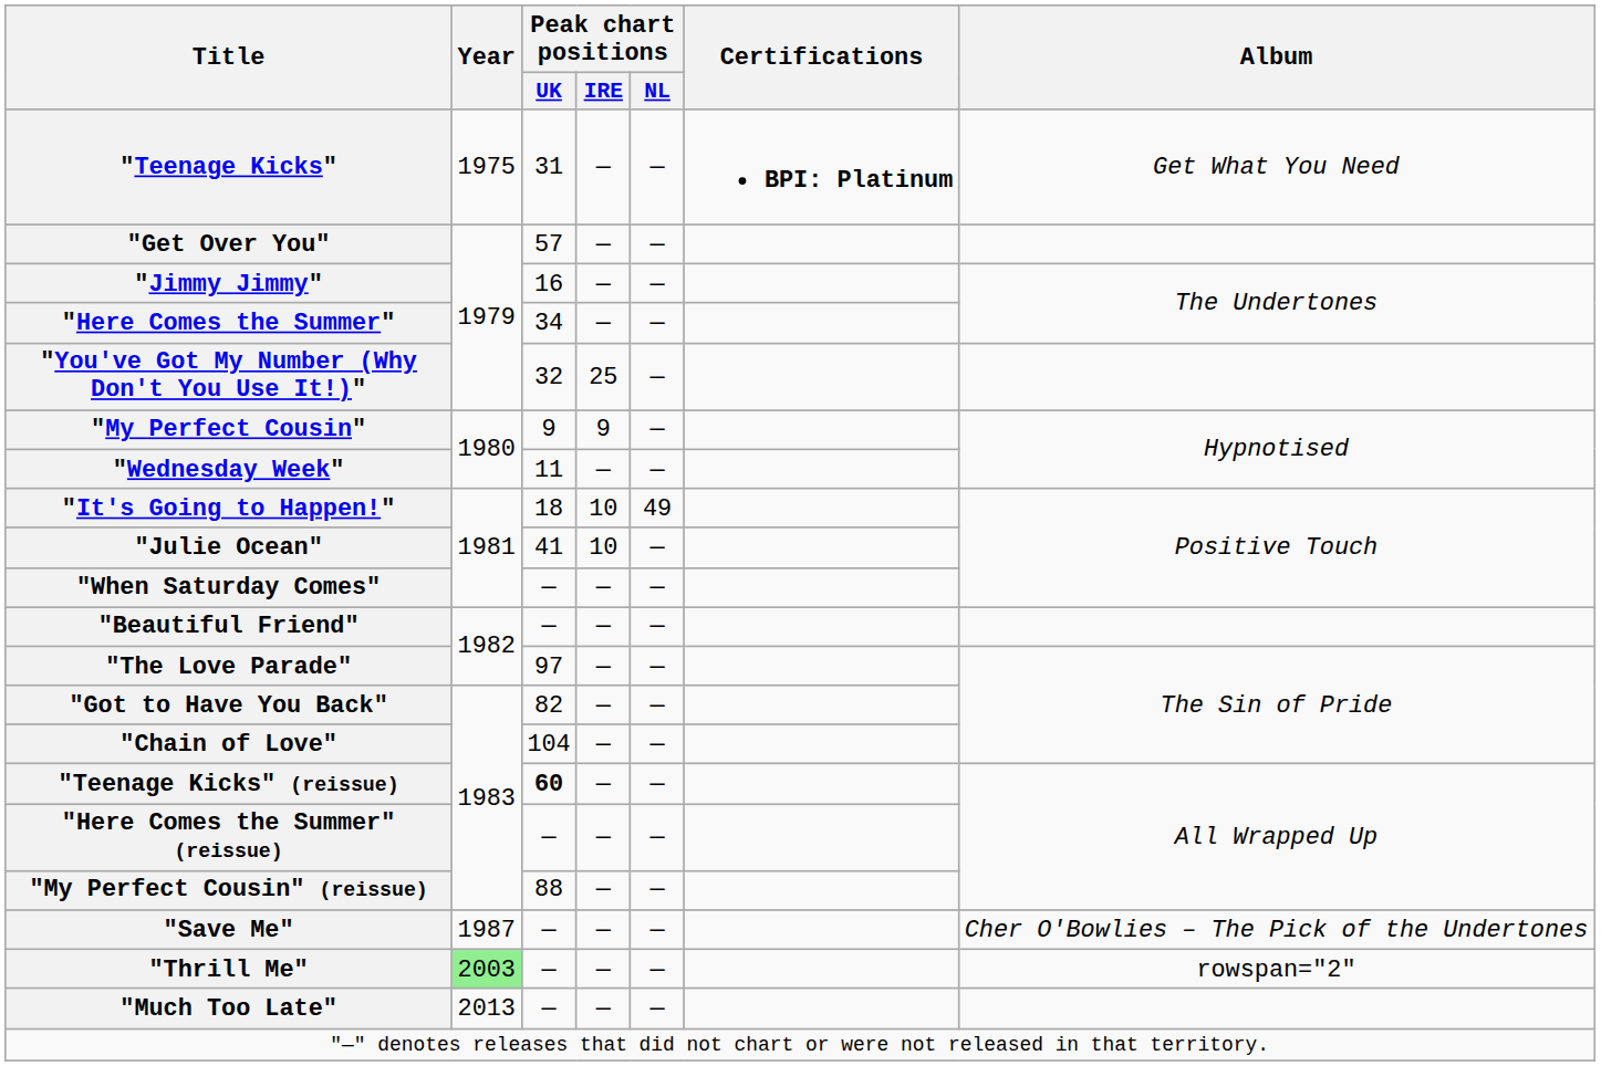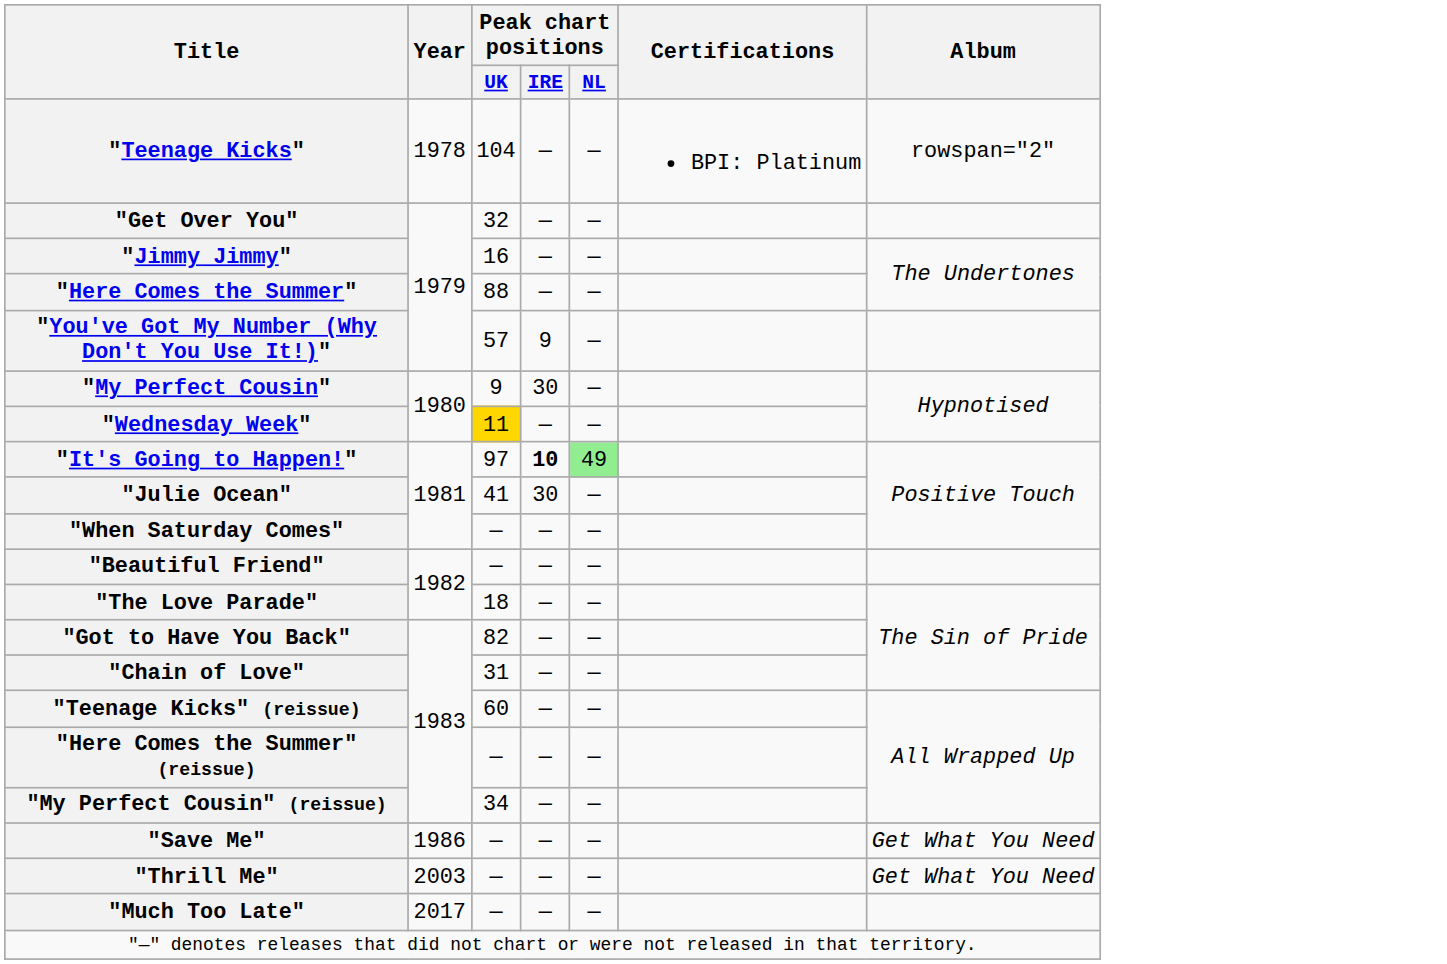"Teenage Kicks" | Year: 1975 -> 1978
"Teenage Kicks" | Peak chart positions / UK: 31 -> 104
"Teenage Kicks" | Certifications: bold -> normal
"Teenage Kicks" | Album: Get What You Need -> rowspan="2"
"Get Over You" | Peak chart positions / UK: 57 -> 32
"Here Comes the Summer" | Peak chart positions / UK: 34 -> 88
"You've Got My Number (Why Don't You Use It!)" | Peak chart positions / UK: 32 -> 57
"You've Got My Number (Why Don't You Use It!)" | Peak chart positions / IRE: 25 -> 9
"My Perfect Cousin" | Peak chart positions / IRE: 9 -> 30
"Wednesday Week" | Peak chart positions / UK: no background -> gold background
"It's Going to Happen!" | Peak chart positions / UK: 18 -> 97
"It's Going to Happen!" | Peak chart positions / IRE: normal -> bold
"It's Going to Happen!" | Peak chart positions / NL: no background -> lightgreen background
"Julie Ocean" | Peak chart positions / IRE: 10 -> 30
"The Love Parade" | Peak chart positions / UK: 97 -> 18
"Chain of Love" | Peak chart positions / UK: 104 -> 31
"Teenage Kicks" (reissue) | Peak chart positions / UK: bold -> normal
"My Perfect Cousin" (reissue) | Peak chart positions / UK: 88 -> 34
"Save Me" | Year: 1987 -> 1986
"Save Me" | Album: Cher O'Bowlies – The Pick of the Undertones -> Get What You Need
"Thrill Me" | Year: lightgreen background -> no background
"Thrill Me" | Album: rowspan="2" -> Get What You Need
"Much Too Late" | Year: 2013 -> 2017
